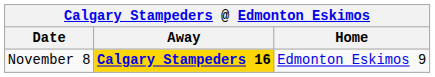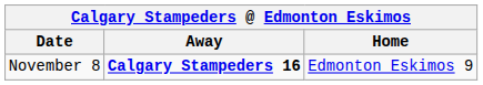November 8 | Away: gold background -> no background
